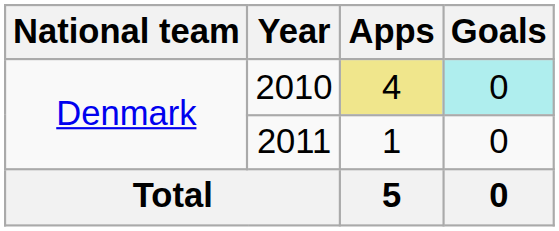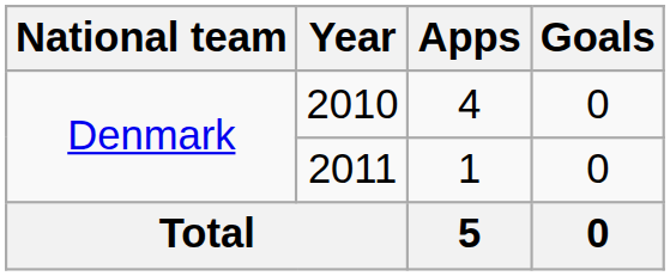2010 | Apps: khaki background -> no background
2010 | Goals: paleturquoise background -> no background
